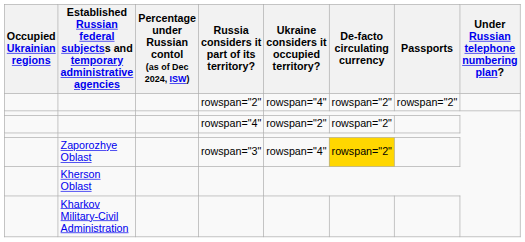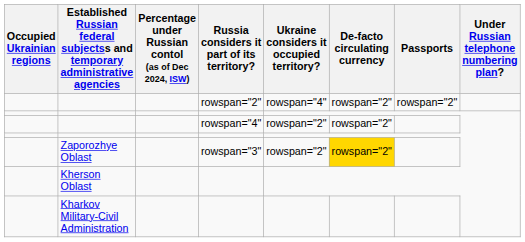Zaporozhye Oblast | Ukraine considers it occupied territory?: rowspan="4" -> rowspan="2"
